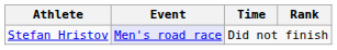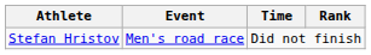Stefan Hristov | Event: lavender background -> no background
